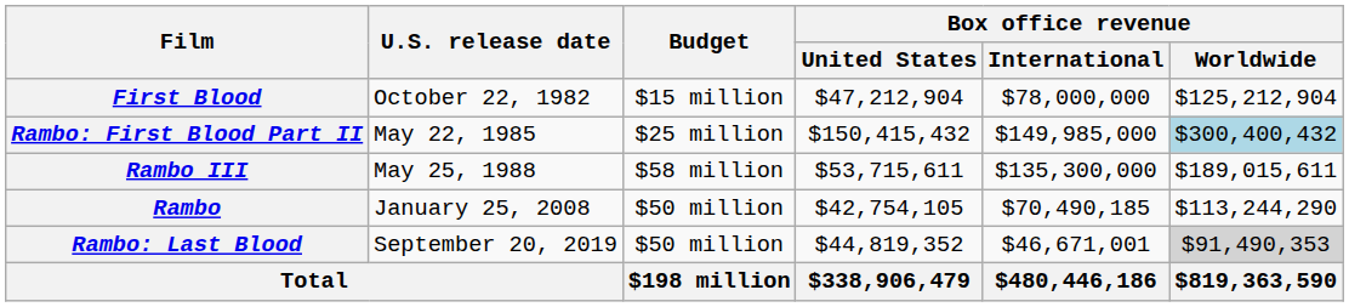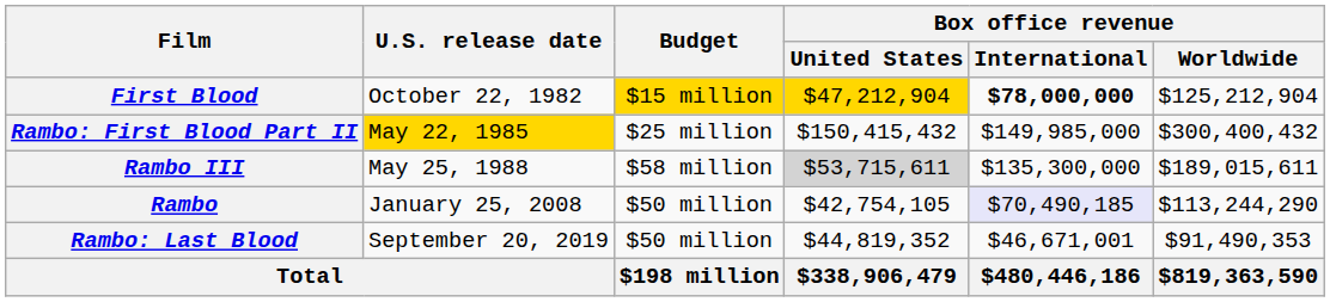First Blood | Budget: no background -> gold background
First Blood | Box office revenue / United States: no background -> gold background
First Blood | Box office revenue / International: normal -> bold
Rambo: First Blood Part II | U.S. release date: no background -> gold background
Rambo: First Blood Part II | Box office revenue / Worldwide: lightblue background -> no background
Rambo III | Box office revenue / United States: no background -> lightgrey background
Rambo | Box office revenue / International: no background -> lavender background
Rambo: Last Blood | Box office revenue / Worldwide: lightgrey background -> no background
